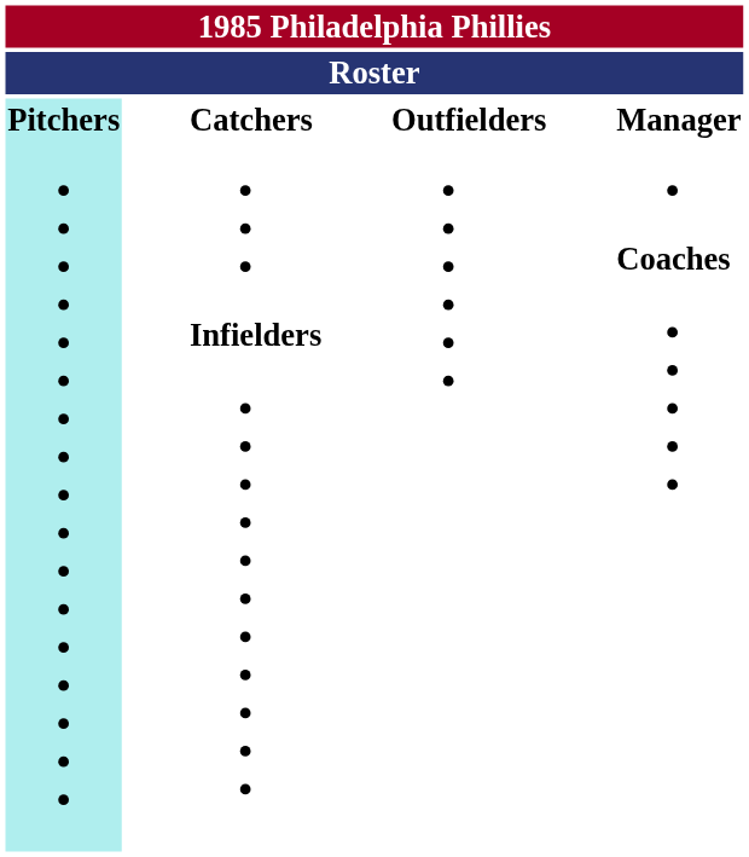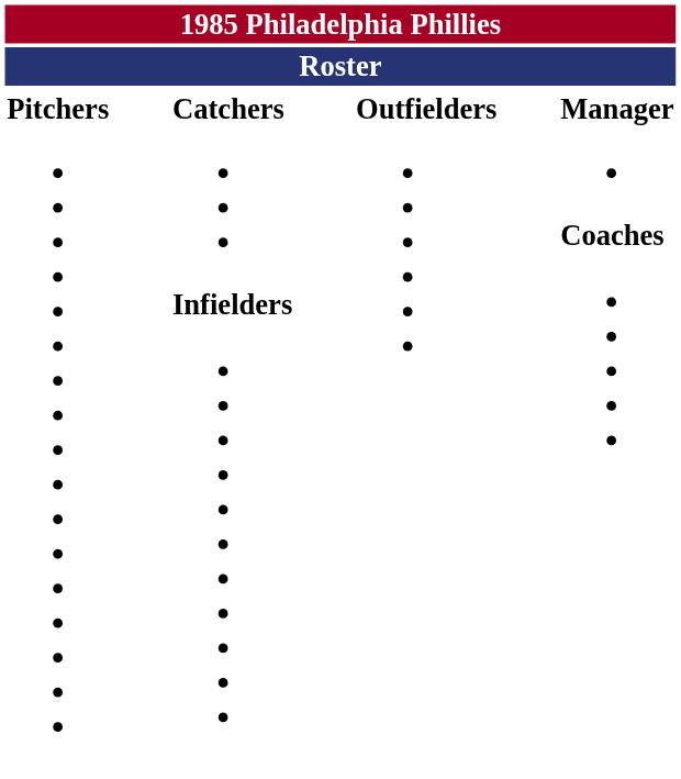Pitchers | column 1: paleturquoise background -> no background
